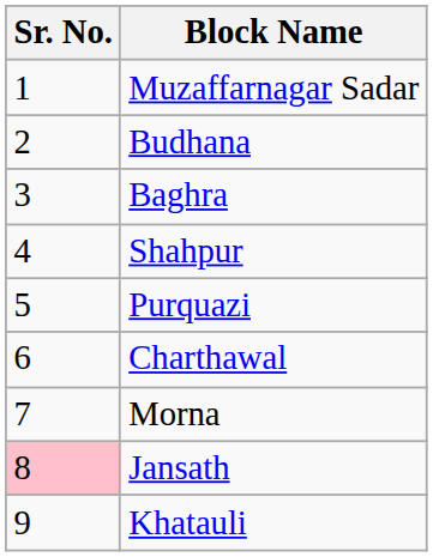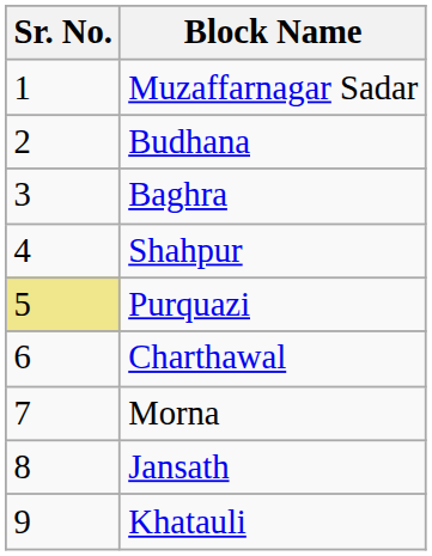Purquazi | Sr. No.: no background -> khaki background
Jansath | Sr. No.: pink background -> no background
